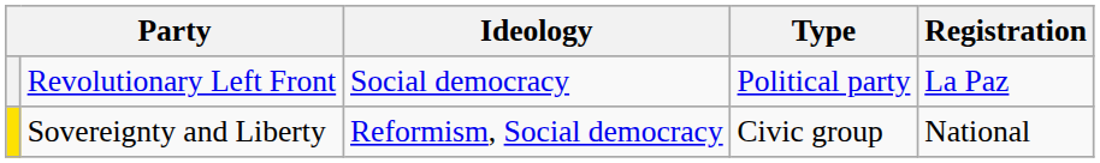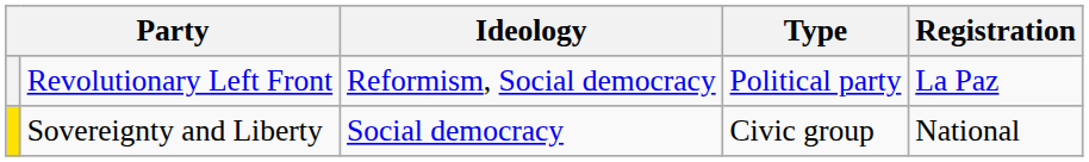Revolutionary Left Front | Ideology: Social democracy -> Reformism, Social democracy
Sovereignty and Liberty | Ideology: Reformism, Social democracy -> Social democracy
